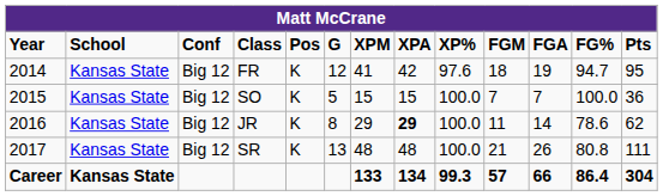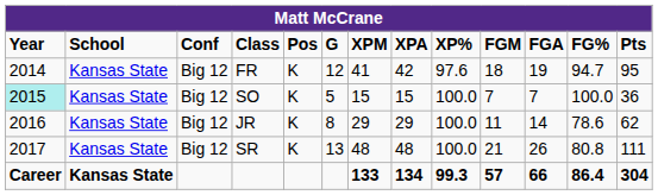SO | Year: no background -> paleturquoise background
JR | XPA: bold -> normal
